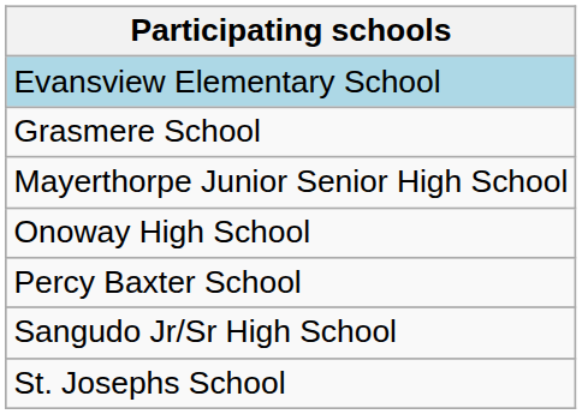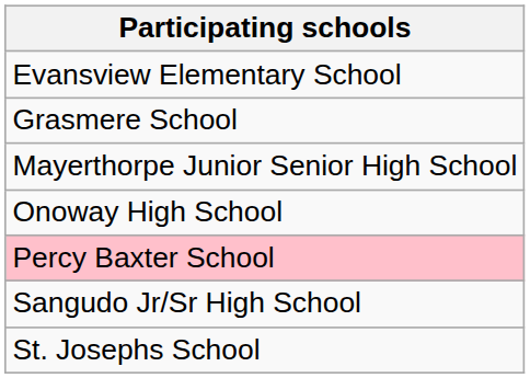row 2 | column 1: lightblue background -> no background
row 6 | column 1: no background -> pink background
